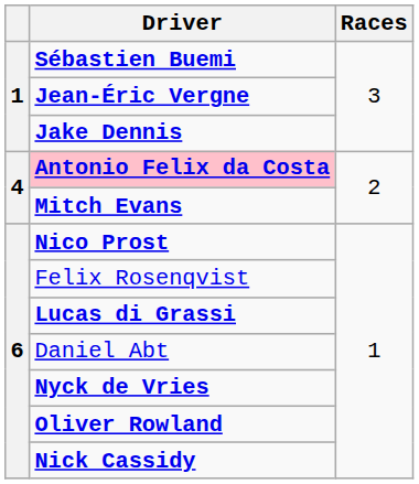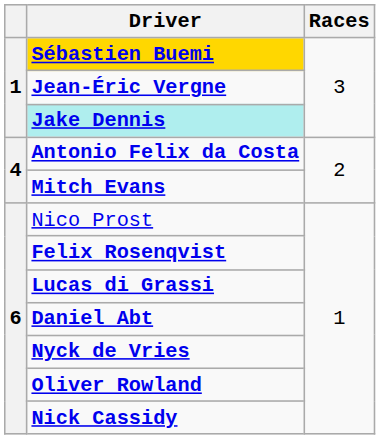Sébastien Buemi | Driver: no background -> gold background
Jake Dennis | Driver: no background -> paleturquoise background
Antonio Felix da Costa | Driver: pink background -> no background
Nico Prost | Driver: bold -> normal
Felix Rosenqvist | Driver: normal -> bold
Daniel Abt | Driver: normal -> bold
